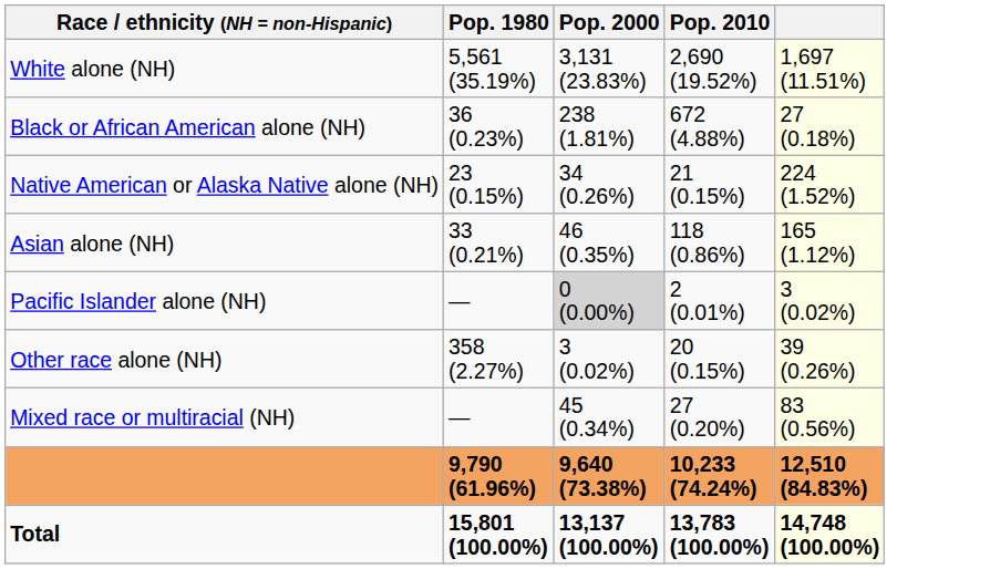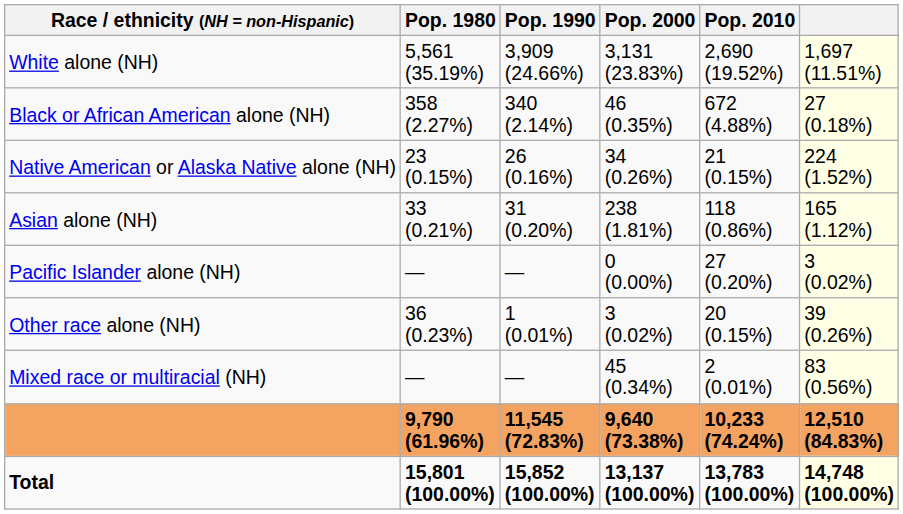+ column: Pop. 1990 | 3,909 (24.66%) | 340 (2.14%) | 26 (0.16%) | 31 (0.20%) | — | 1 (0.01%) | — | 11,545 (72.83%) | 15,852 (100.00%)
Black or African American alone (NH) | Pop. 1980: 36 (0.23%) -> 358 (2.27%)
Black or African American alone (NH) | Pop. 2000: 238 (1.81%) -> 46 (0.35%)
Asian alone (NH) | Pop. 2000: 46 (0.35%) -> 238 (1.81%)
Pacific Islander alone (NH) | Pop. 2000: lightgrey background -> no background
Pacific Islander alone (NH) | Pop. 2010: 2 (0.01%) -> 27 (0.20%)
Other race alone (NH) | Pop. 1980: 358 (2.27%) -> 36 (0.23%)
Mixed race or multiracial (NH) | Pop. 2010: 27 (0.20%) -> 2 (0.01%)
